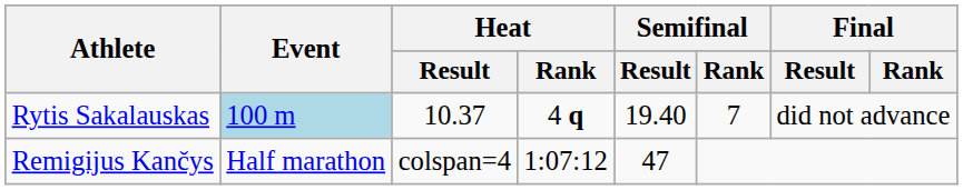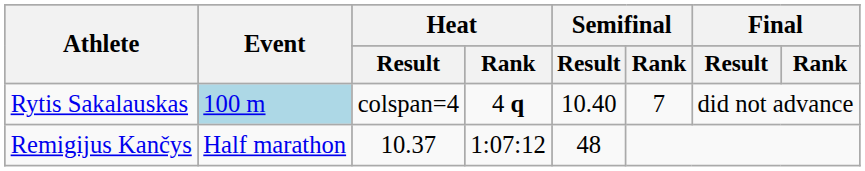Rytis Sakalauskas | Heat / Result: 10.37 -> colspan=4
Rytis Sakalauskas | Semifinal / Result: 19.40 -> 10.40
Remigijus Kančys | Heat / Result: colspan=4 -> 10.37
Remigijus Kančys | Semifinal / Result: 47 -> 48
